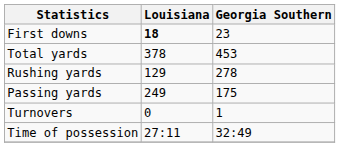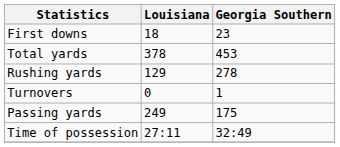First downs | Louisiana: bold -> normal
rows swapped: Passing yards <-> Turnovers
